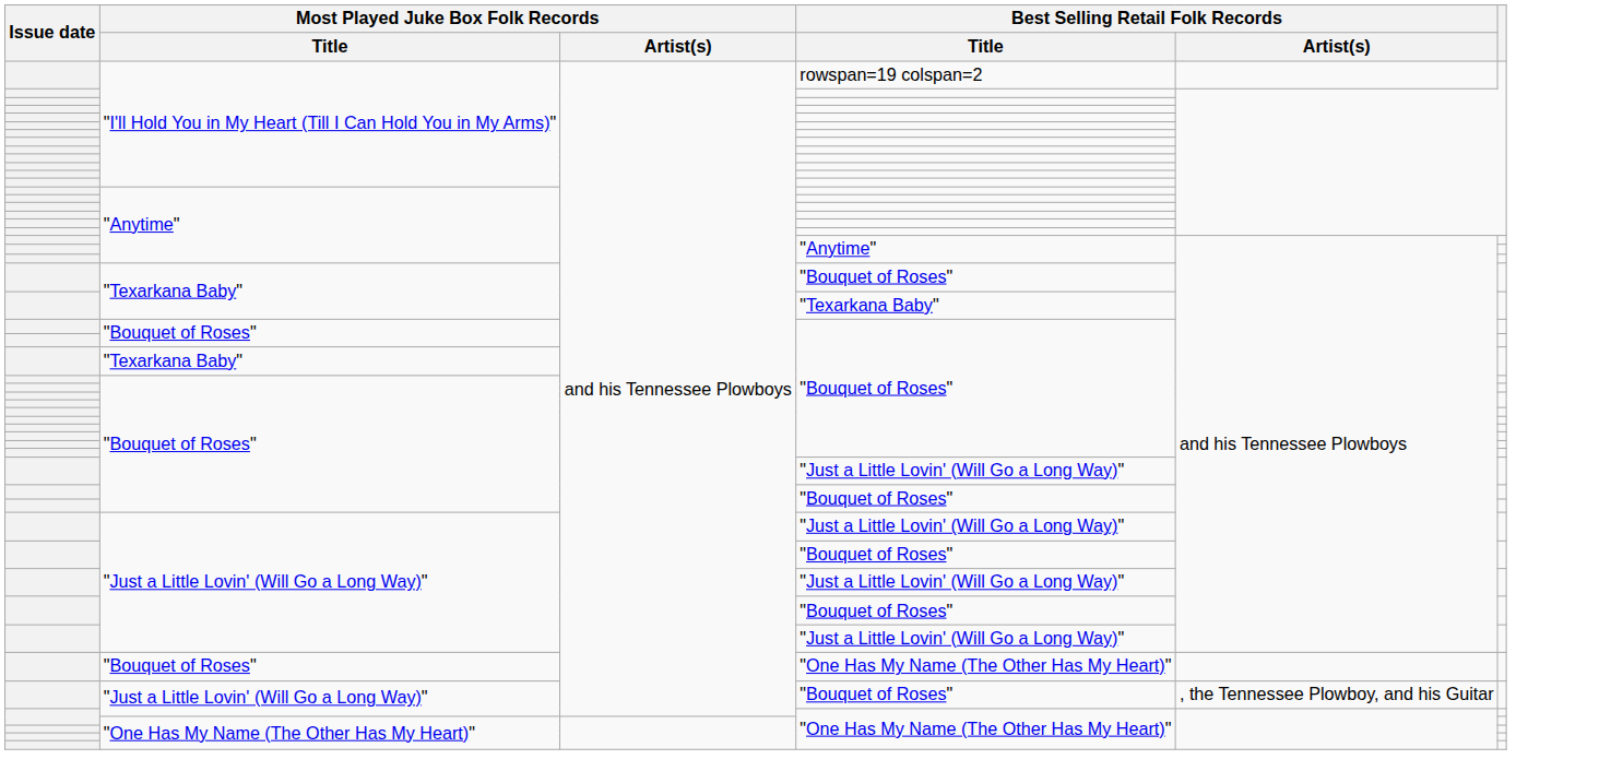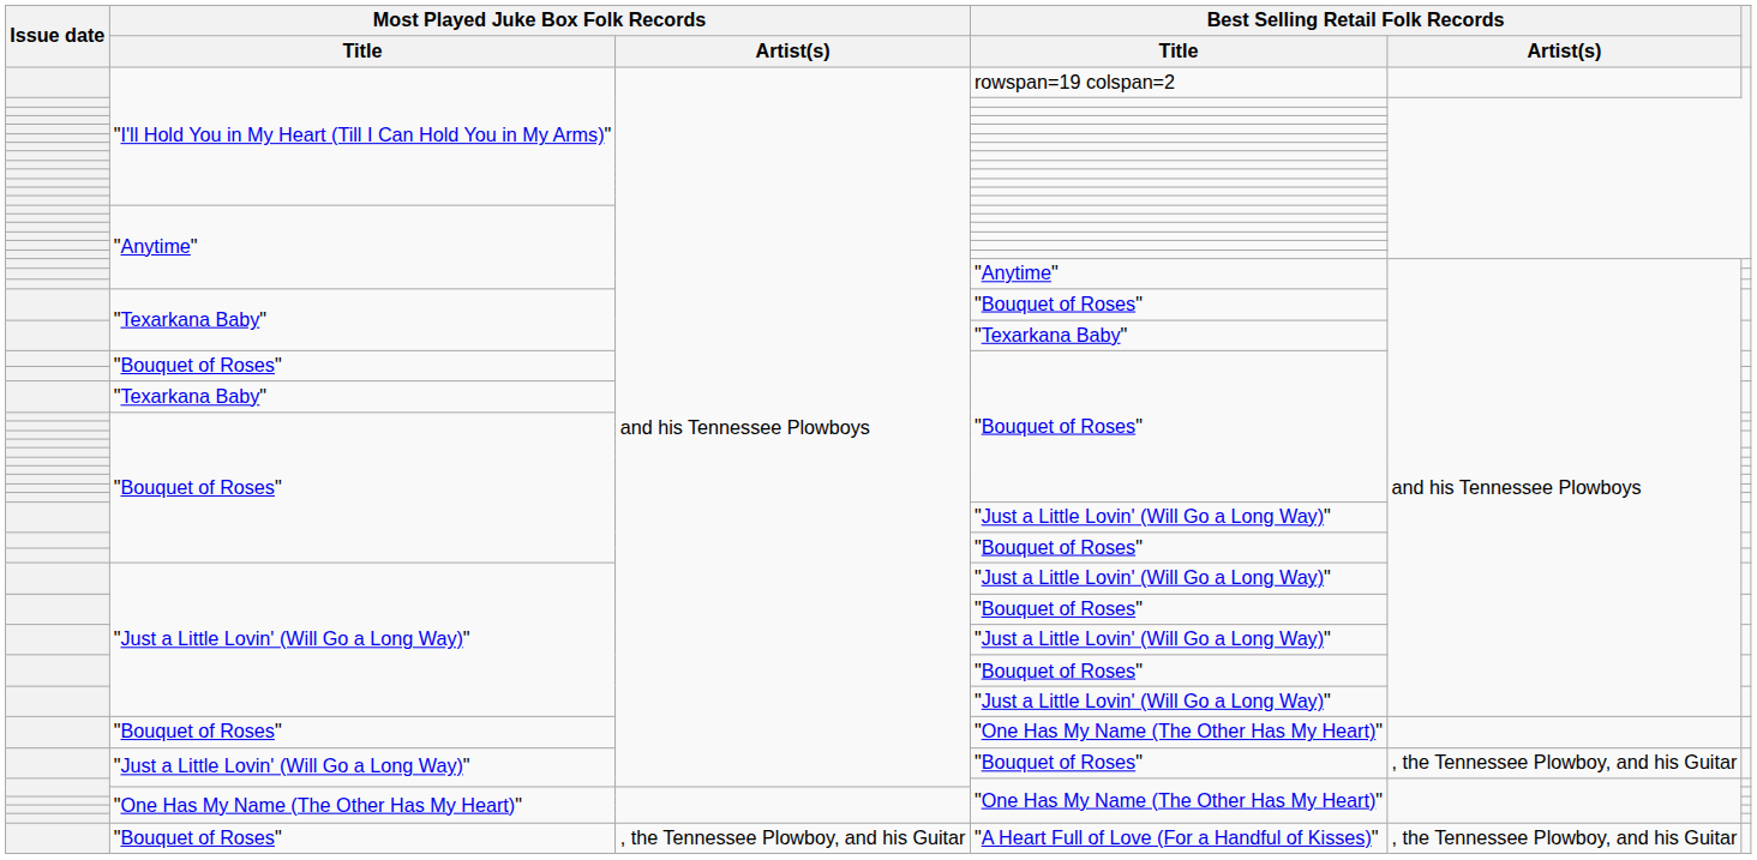+ row: "Bouquet of Roses" | , the Tennessee Plowboy, and his Guitar | "A Heart Full of Love (For a Handful of Kisses)" | , the Tennessee Plowboy, and his Guitar
